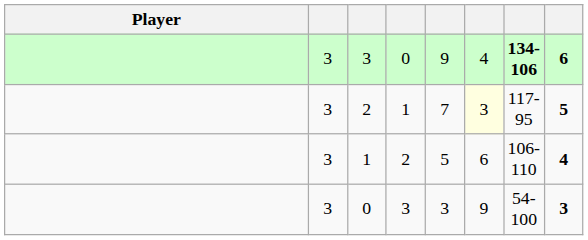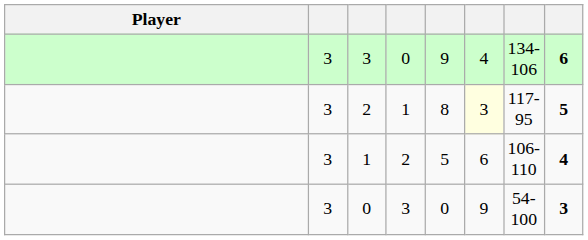row 2 | column 7: bold -> normal
row 3 | column 5: 7 -> 8
row 5 | column 5: 3 -> 0
